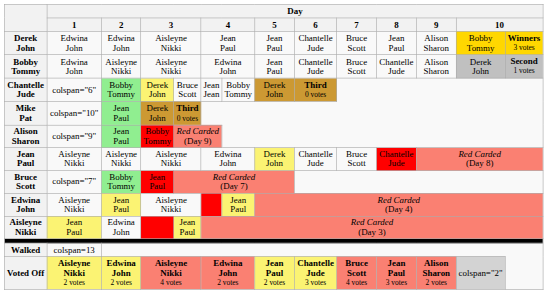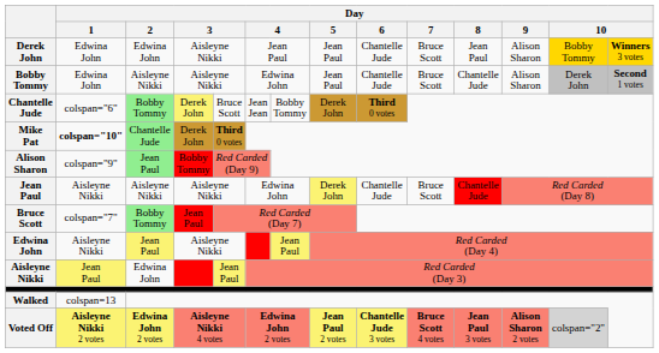Mike Pat | Day / 1: normal -> bold
Mike Pat | Day / 2: Jean Paul -> Chantelle Jude
